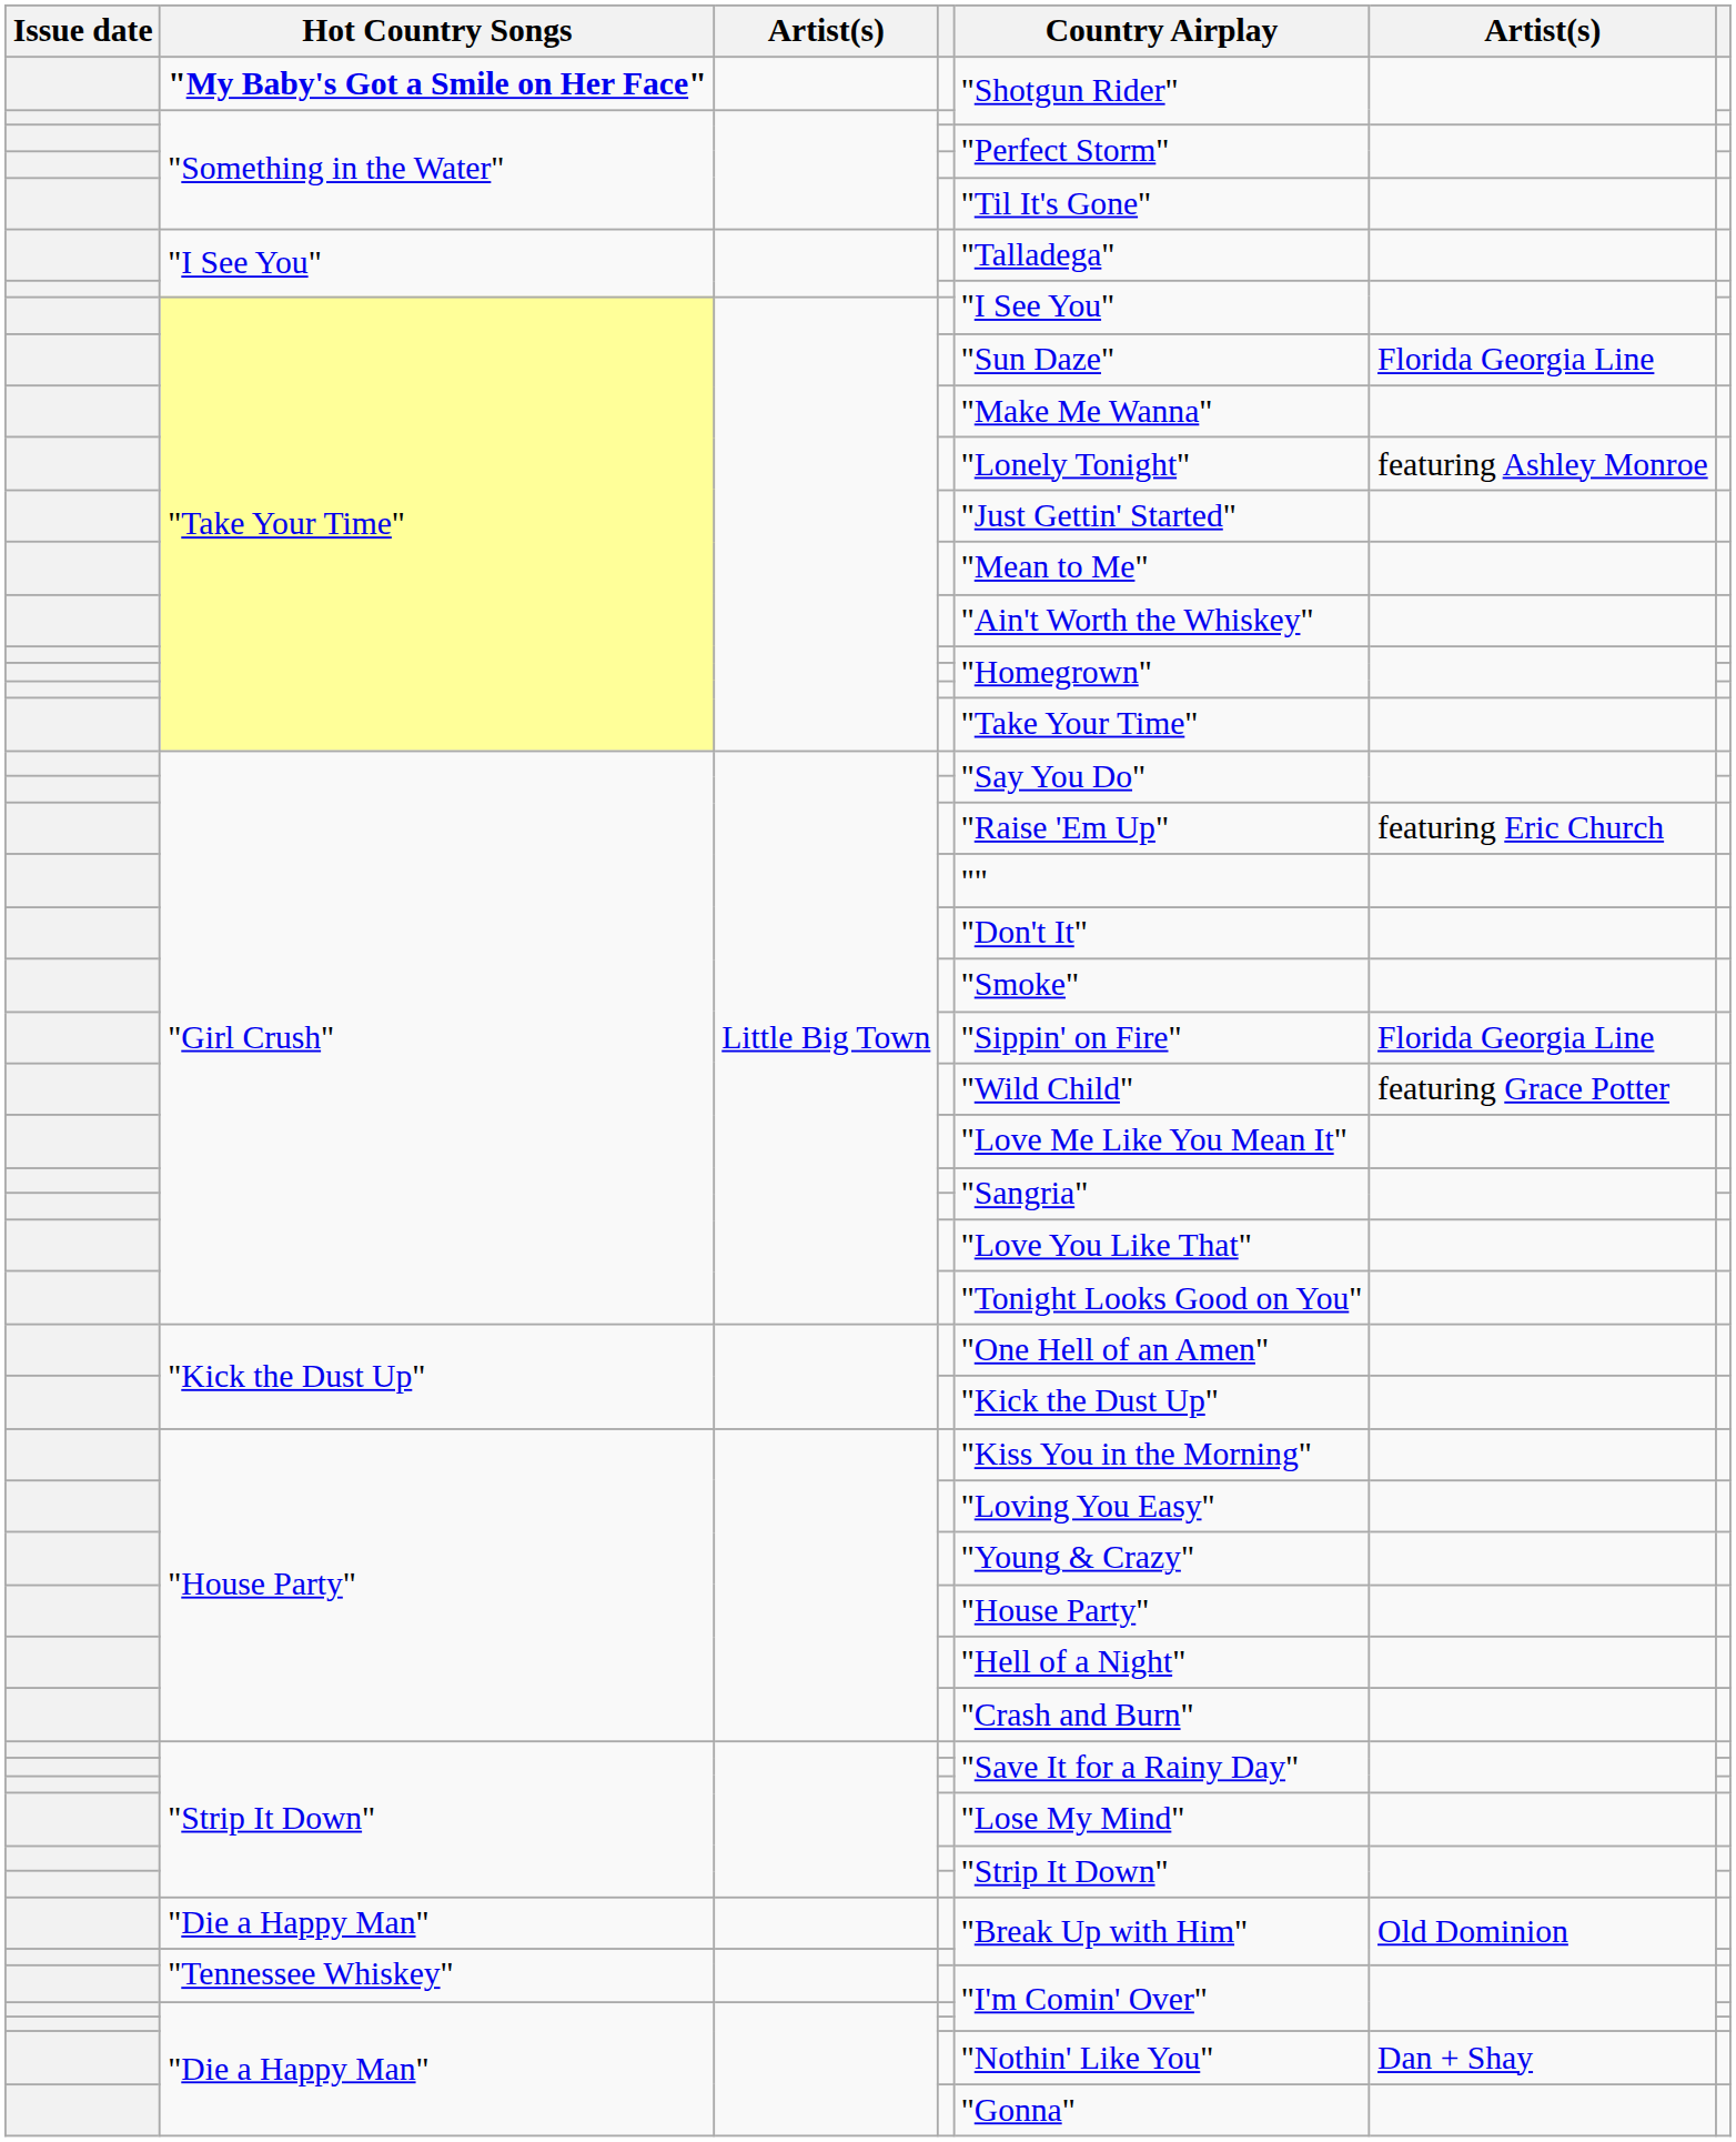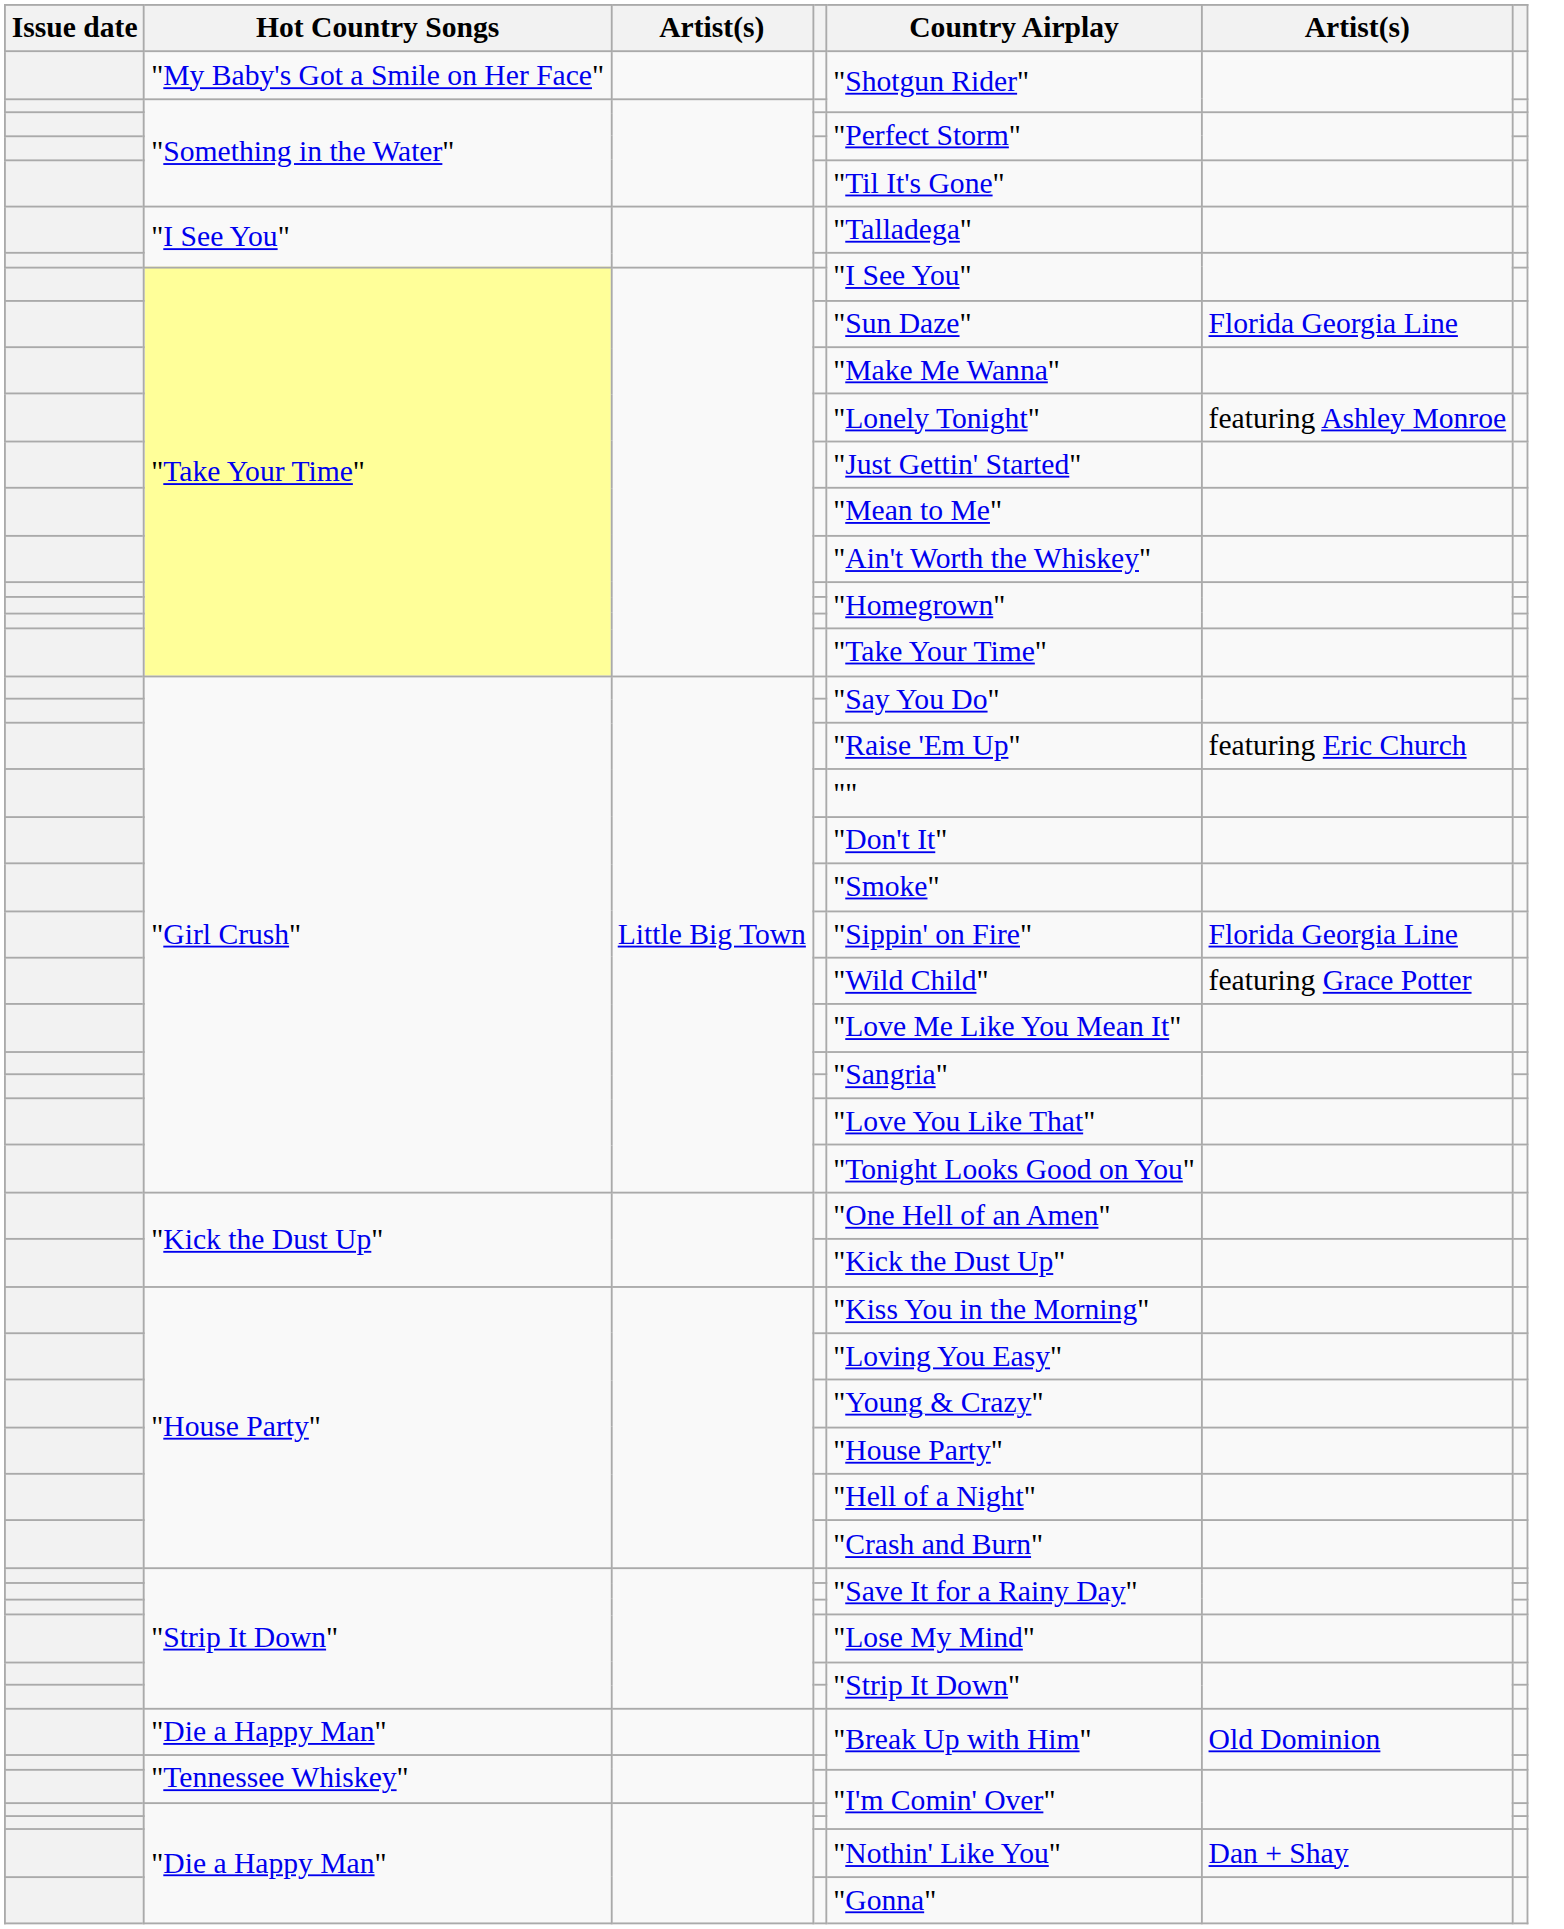"My Baby's Got a Smile on Her Face" | Hot Country Songs: bold -> normal
